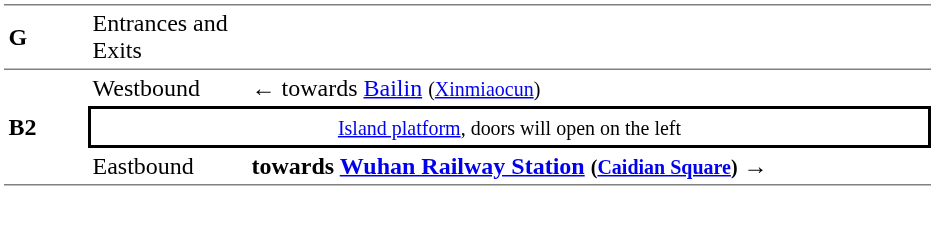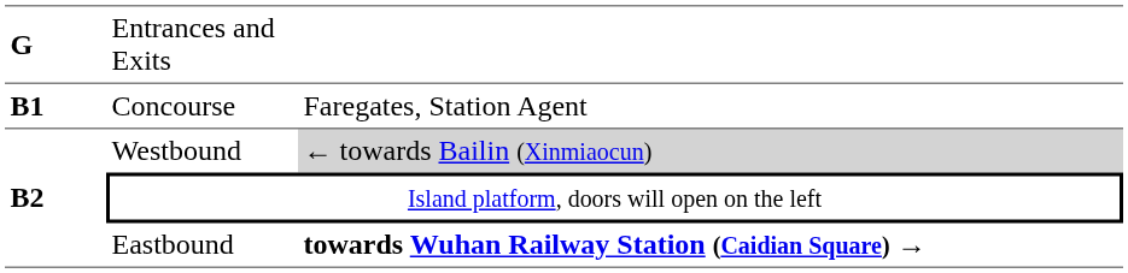+ row: B1 | Concourse | Faregates, Station Agent
Westbound | column 3: no background -> lightgrey background
